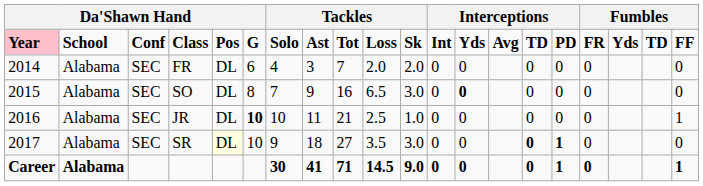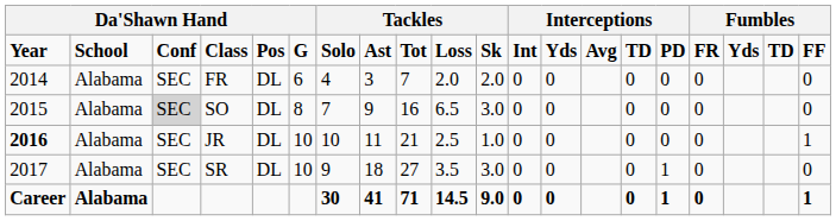Class | column 1: pink background -> no background
SO | column 3: no background -> lightgrey background
SO | column 13: bold -> normal
JR | column 1: normal -> bold
JR | column 6: bold -> normal
SR | column 5: lightyellow background -> no background
SR | column 15: bold -> normal
SR | column 16: bold -> normal
